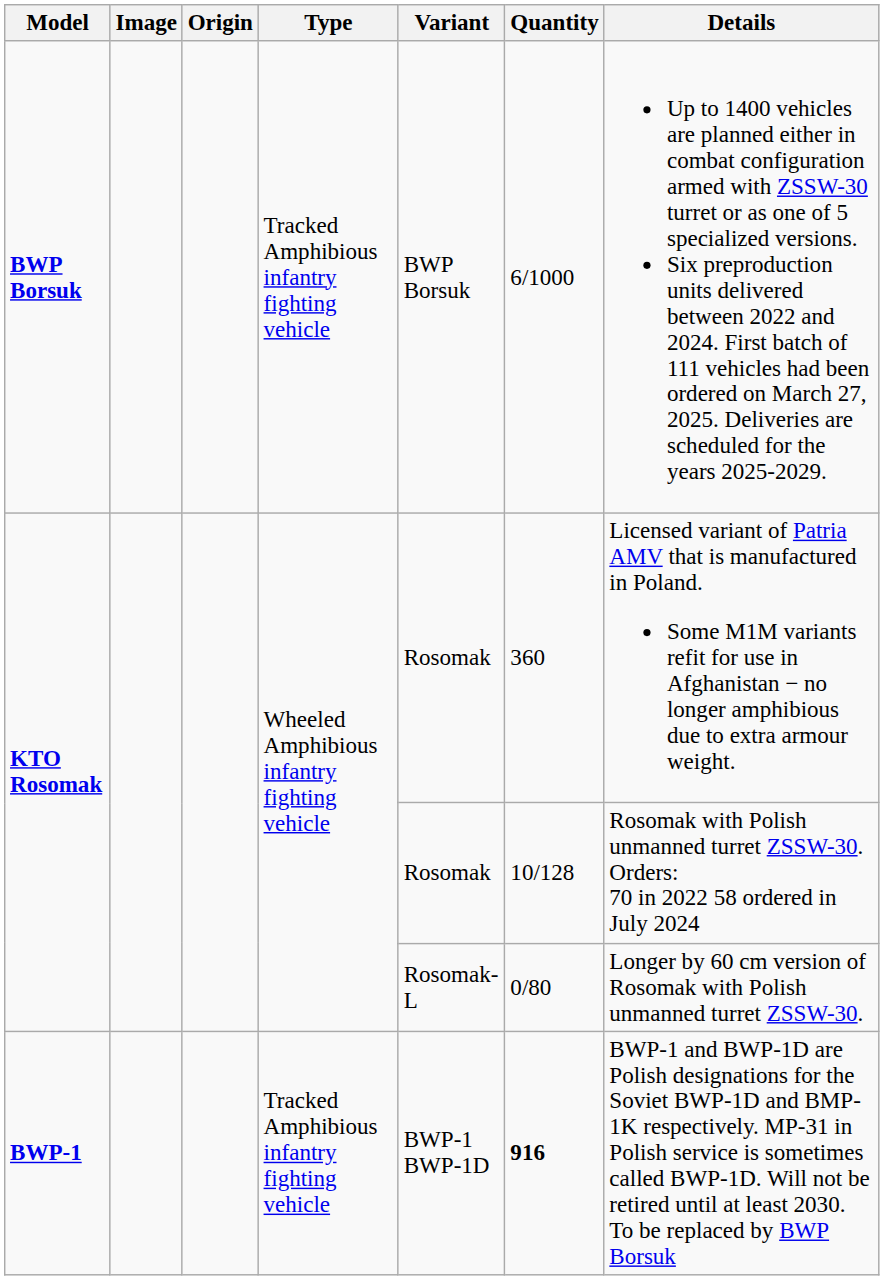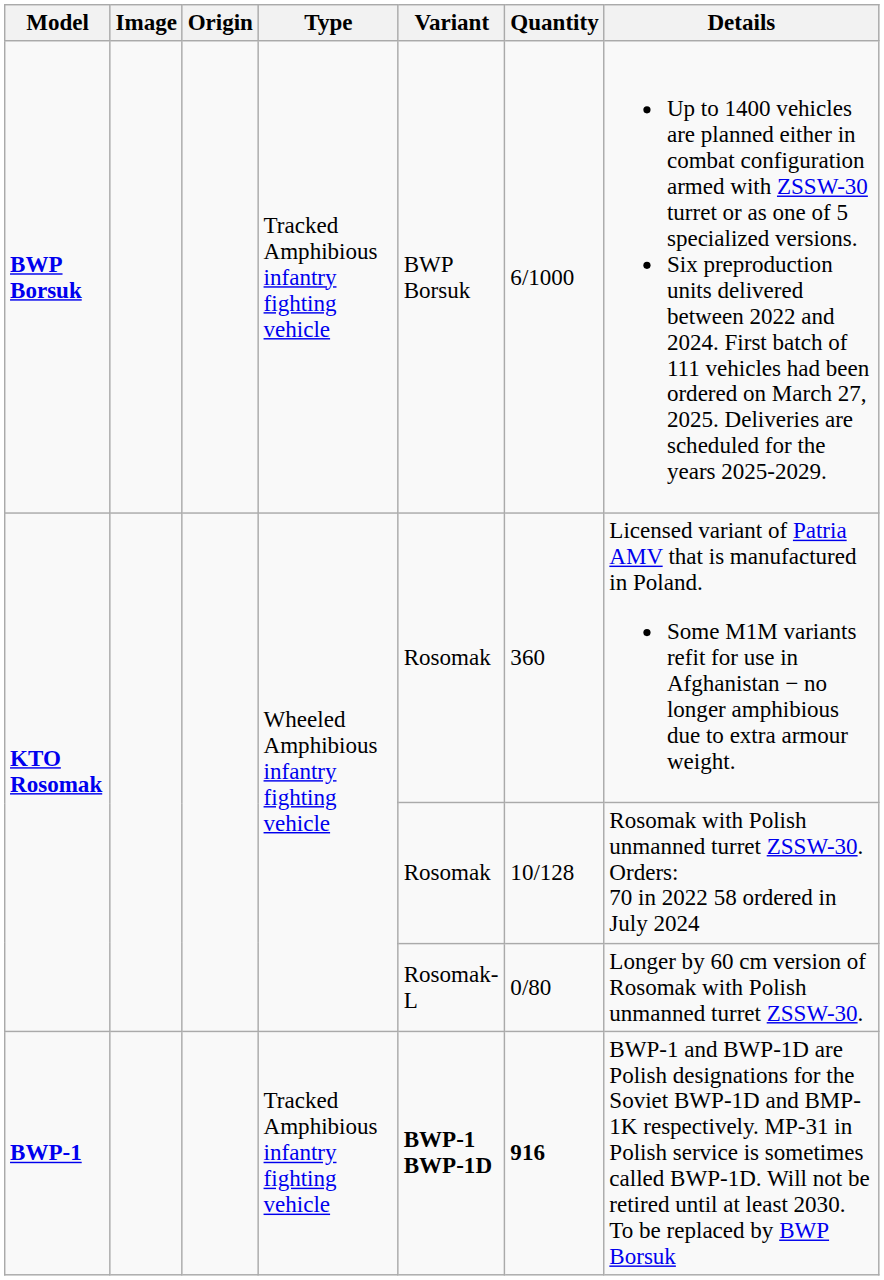BWP-1 | Variant: normal -> bold
